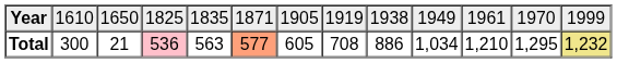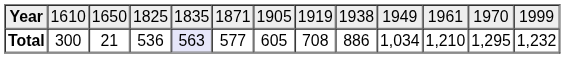row 2 | column 4: pink background -> no background
row 2 | column 5: no background -> lavender background
row 2 | column 6: lightsalmon background -> no background
row 2 | column 13: khaki background -> no background
